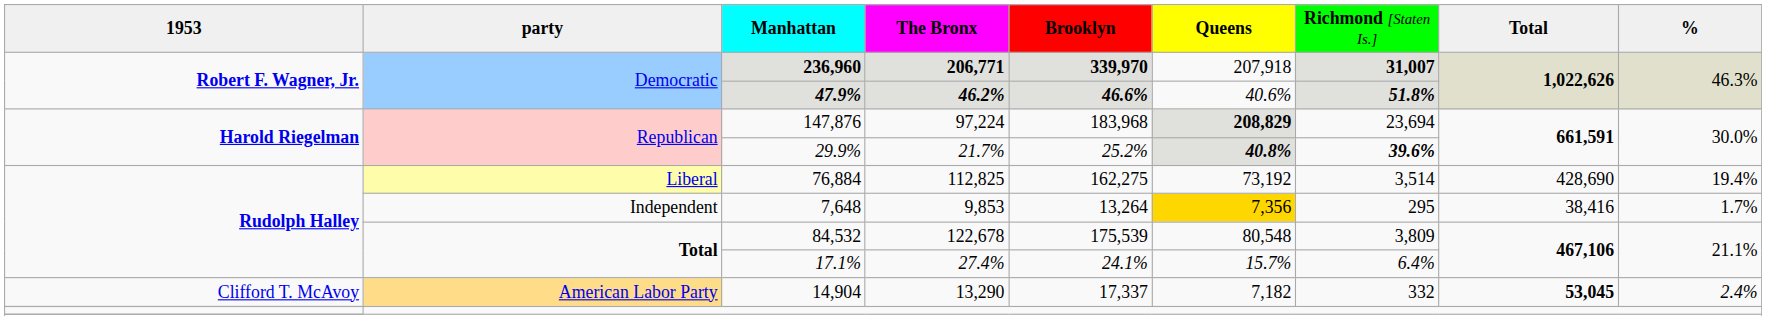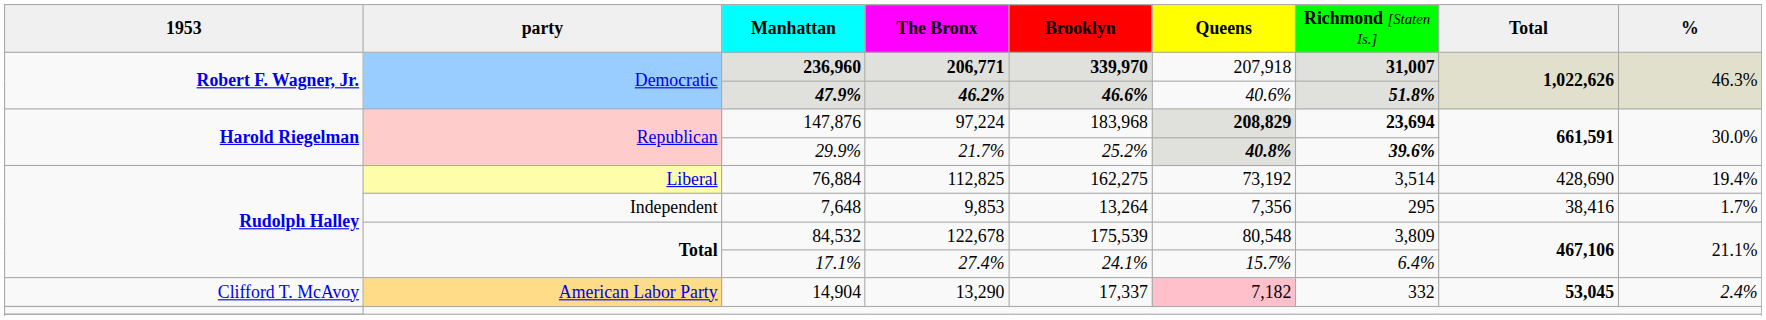147,876 | column 7: normal -> bold
7,648 | column 6: gold background -> no background
14,904 | column 6: no background -> pink background
